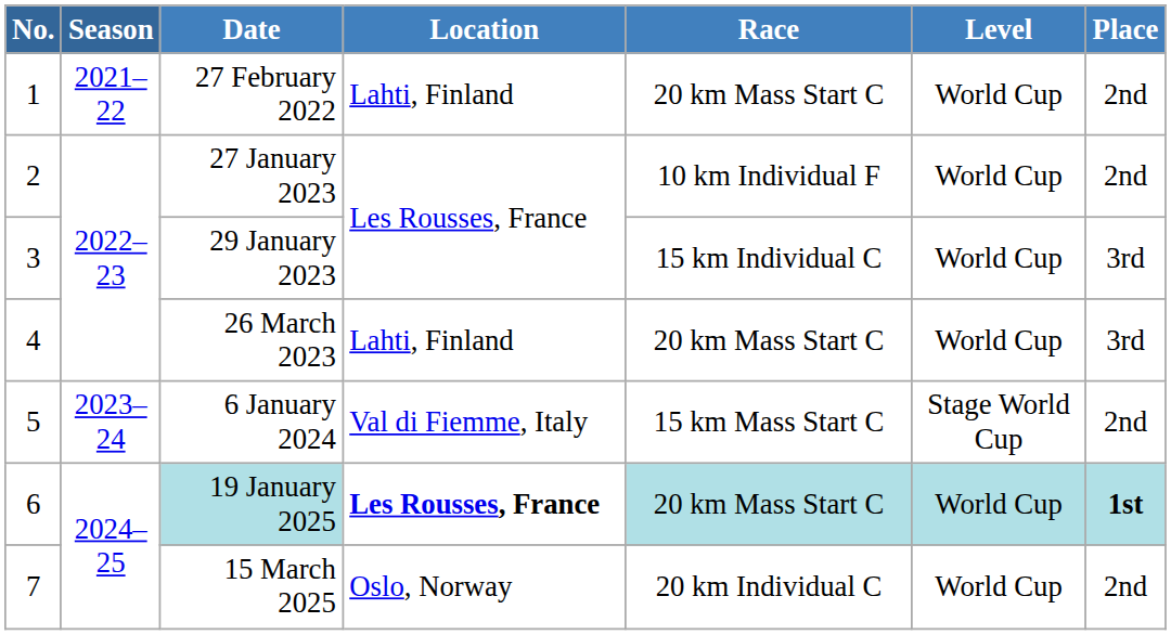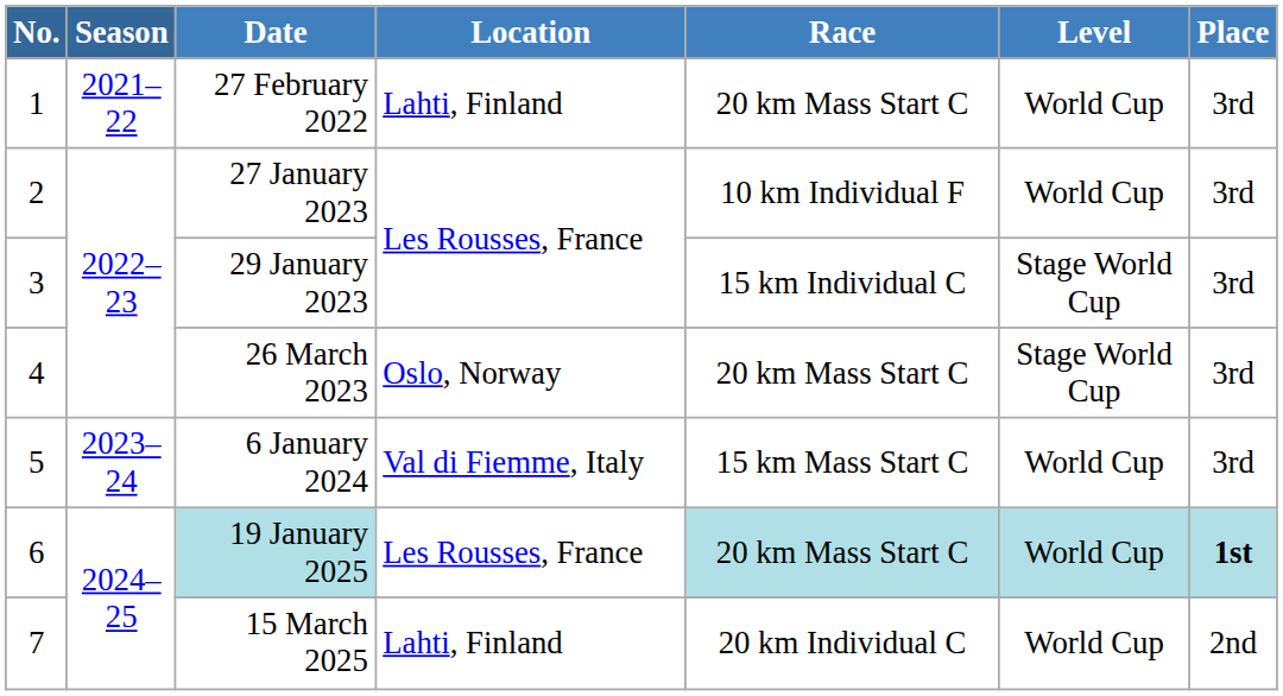27 February 2022 | Place: 2nd -> 3rd
27 January 2023 | Place: 2nd -> 3rd
29 January 2023 | Level: World Cup -> Stage World Cup
26 March 2023 | Location: Lahti, Finland -> Oslo, Norway
26 March 2023 | Level: World Cup -> Stage World Cup
6 January 2024 | Level: Stage World Cup -> World Cup
6 January 2024 | Place: 2nd -> 3rd
19 January 2025 | Location: bold -> normal
15 March 2025 | Location: Oslo, Norway -> Lahti, Finland
